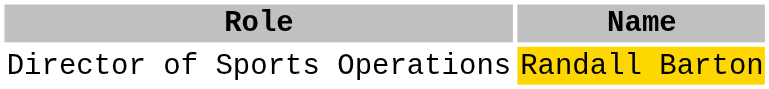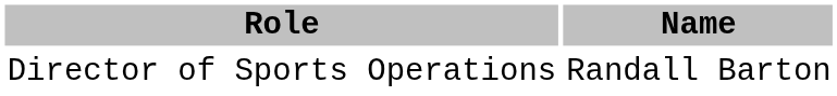Director of Sports Operations | Name: gold background -> no background
